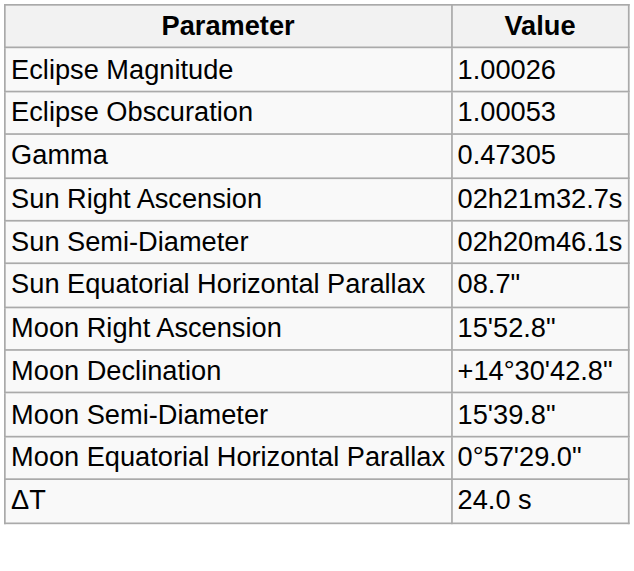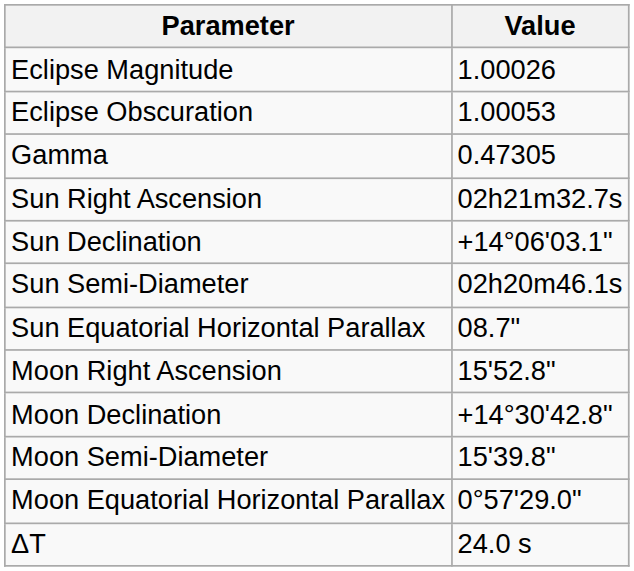+ row: Sun Declination | +14°06'03.1"
